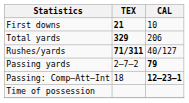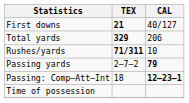First downs | CAL: 10 -> 40/127
Rushes/yards | CAL: 40/127 -> 10
